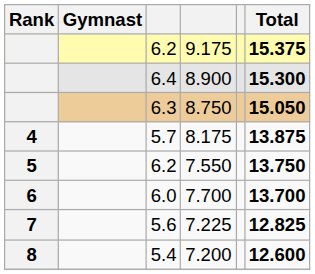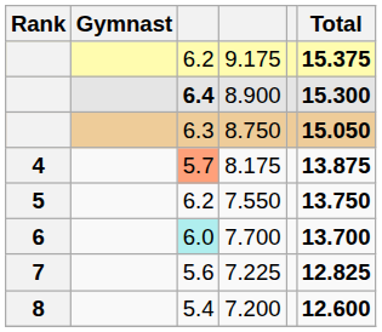8.900 | column 3: normal -> bold
8.175 | column 3: no background -> lightsalmon background
7.700 | column 3: no background -> paleturquoise background
